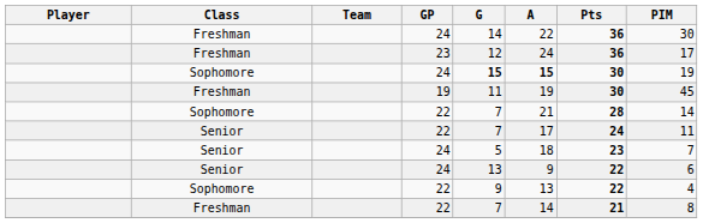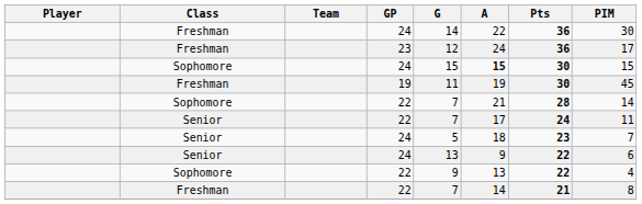Sophomore / 24 | G: bold -> normal
Sophomore / 24 | PIM: 19 -> 15
